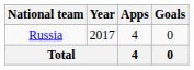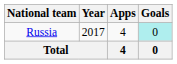Russia | Goals: no background -> paleturquoise background
